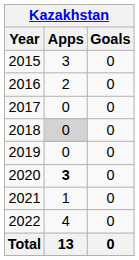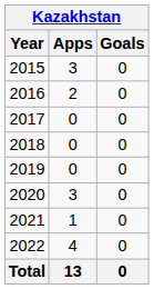2018 | Apps: lightgrey background -> no background
2020 | Apps: bold -> normal
